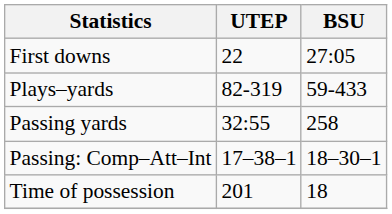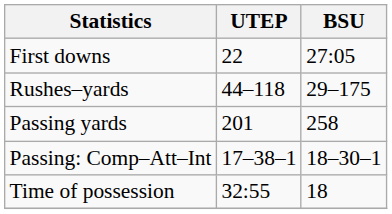- row: Plays–yards | 82-319 | 59-433
+ row: Rushes–yards | 44–118 | 29–175
Passing yards | UTEP: 32:55 -> 201
Time of possession | UTEP: 201 -> 32:55
